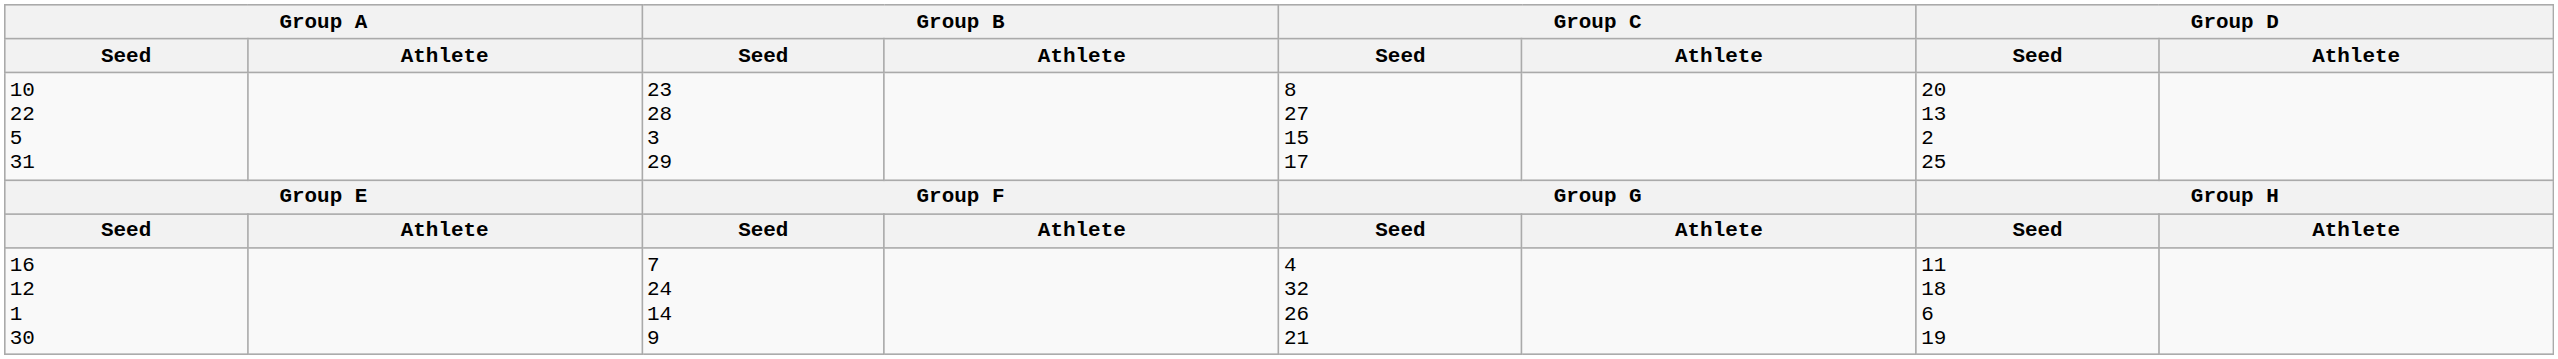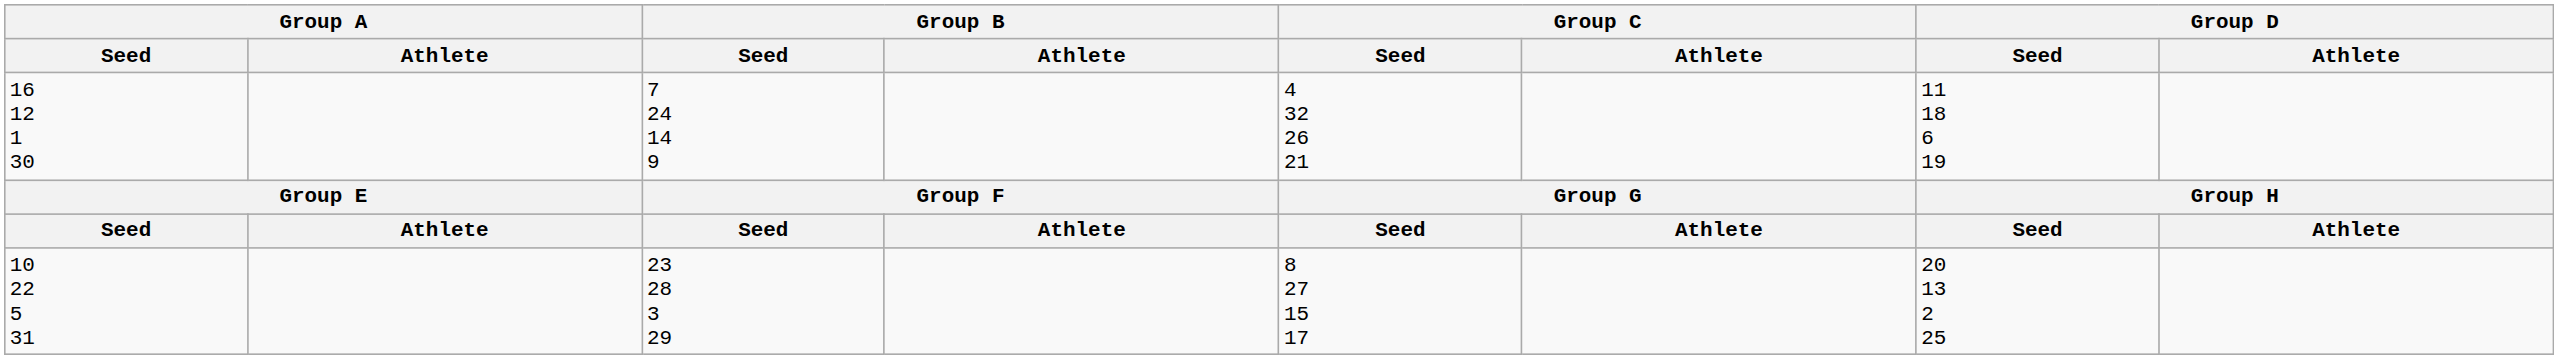rows swapped: 16 12 1 30 <-> 10 22 5 31
